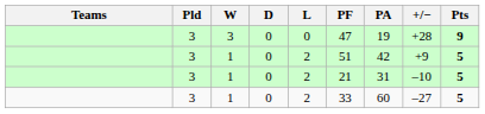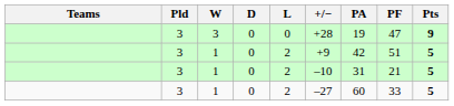columns swapped: PF <-> +/−
